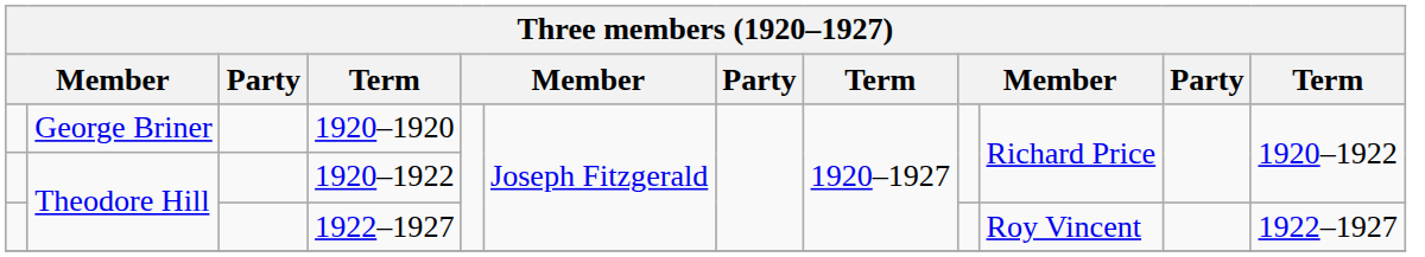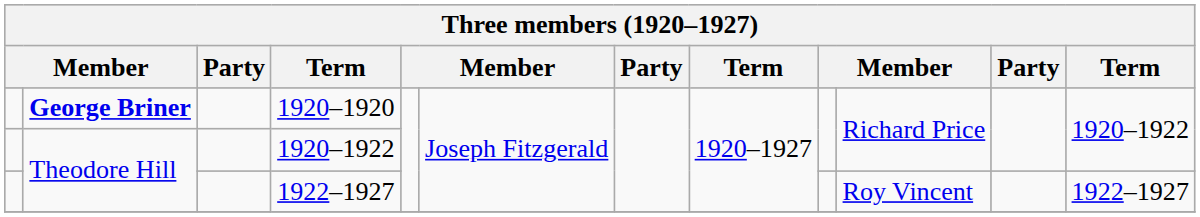1920–1920 | column 2: normal -> bold
